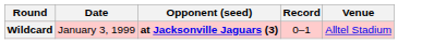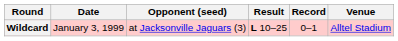+ column: Result | L 10–25
Wildcard | Opponent (seed): bold -> normal
